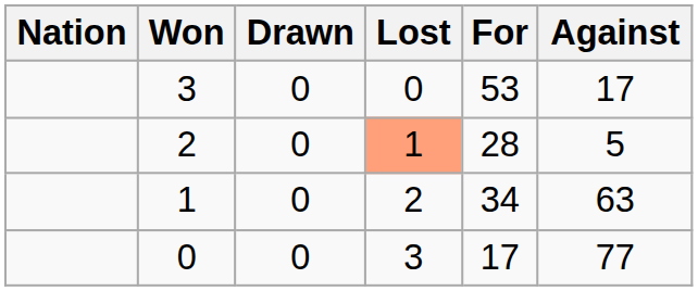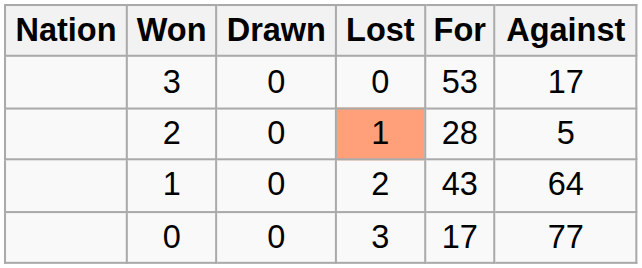row 4 | For: 34 -> 43
row 4 | Against: 63 -> 64
